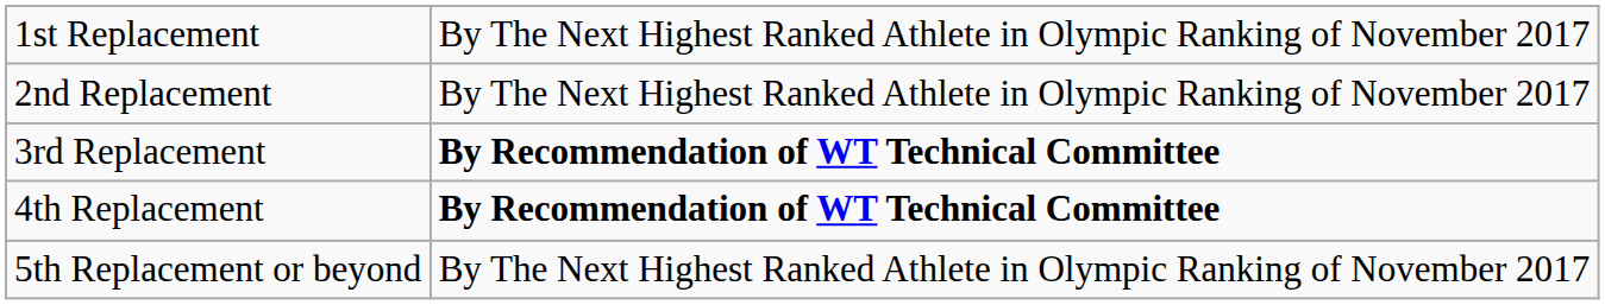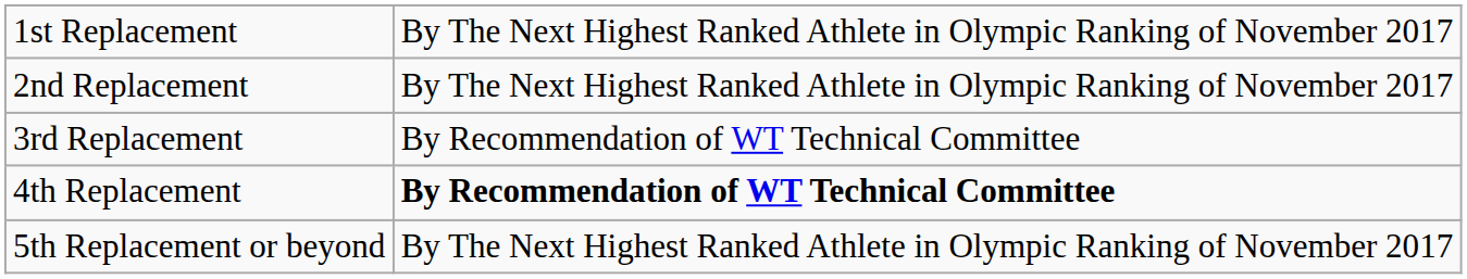3rd Replacement | column 2: bold -> normal
